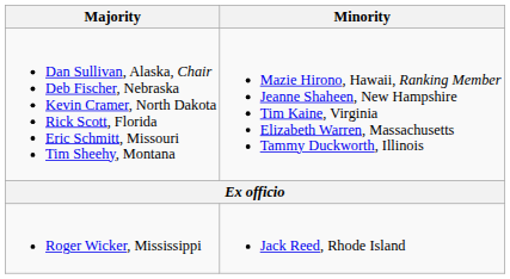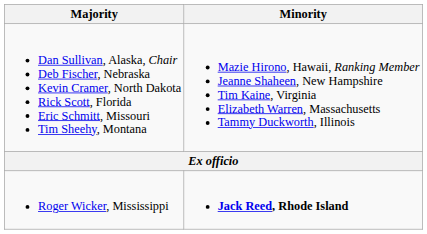Roger Wicker, Mississippi | Minority: normal -> bold
